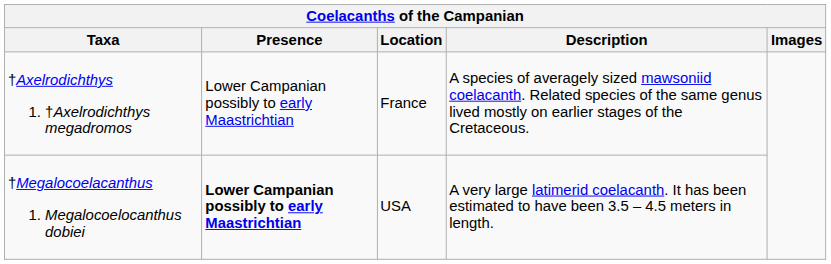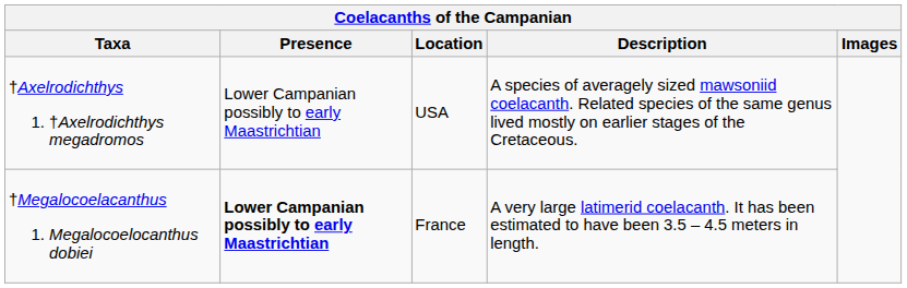†Axelrodichthys †Axelrodichthys megadromos | Location: France -> USA
†Megalocoelacanthus Megalocoelocanthus dobiei | Location: USA -> France
